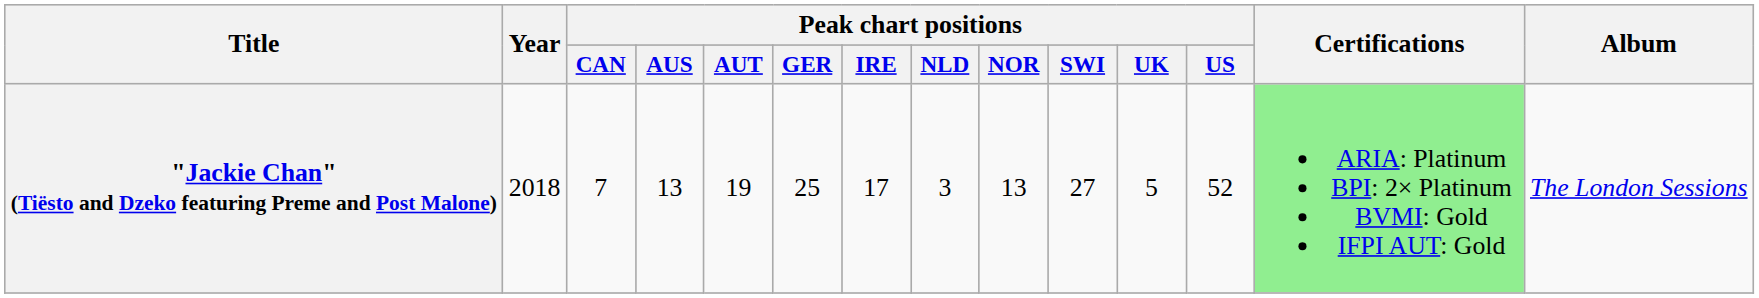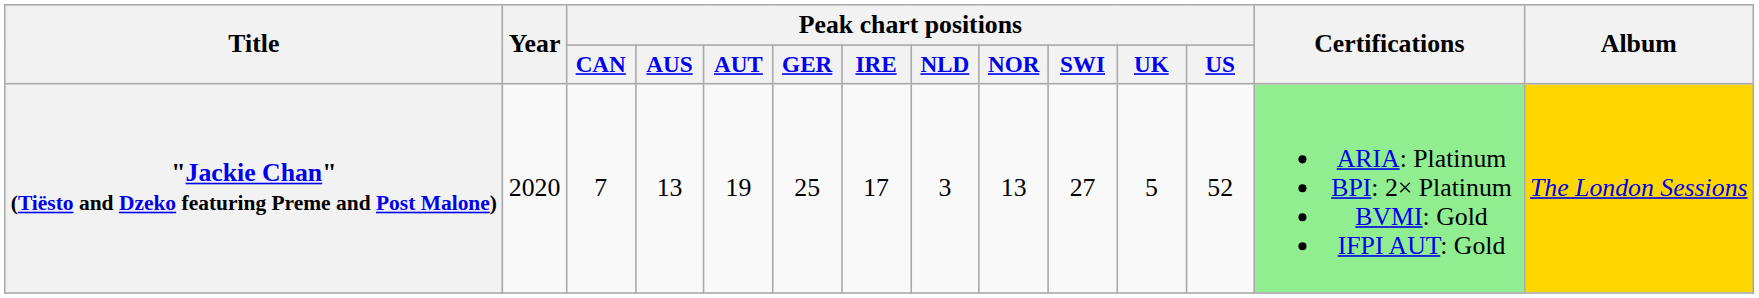row 3 | Year: 2018 -> 2020
row 3 | Album: no background -> gold background
